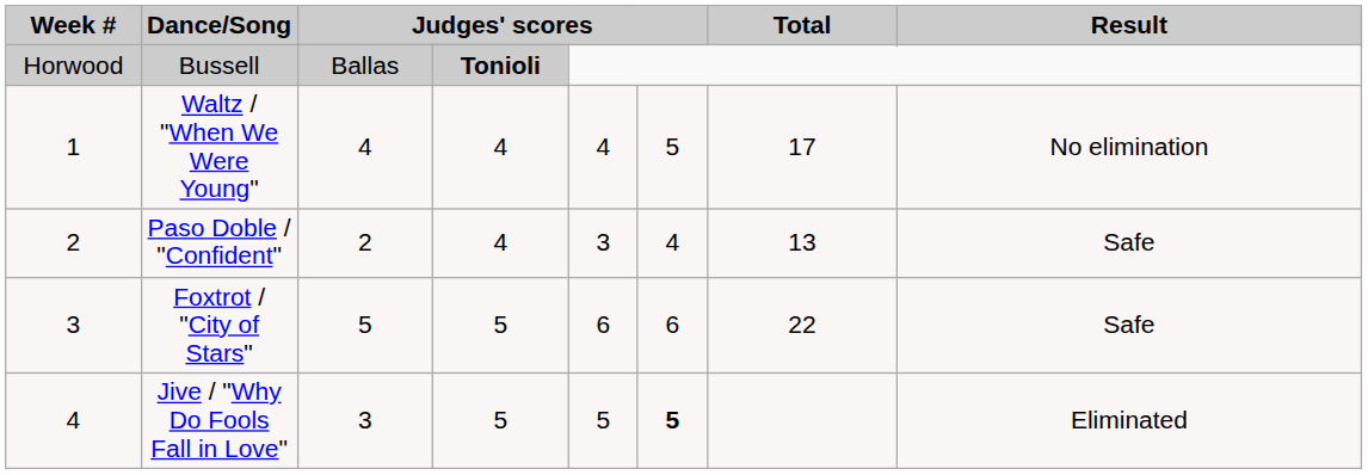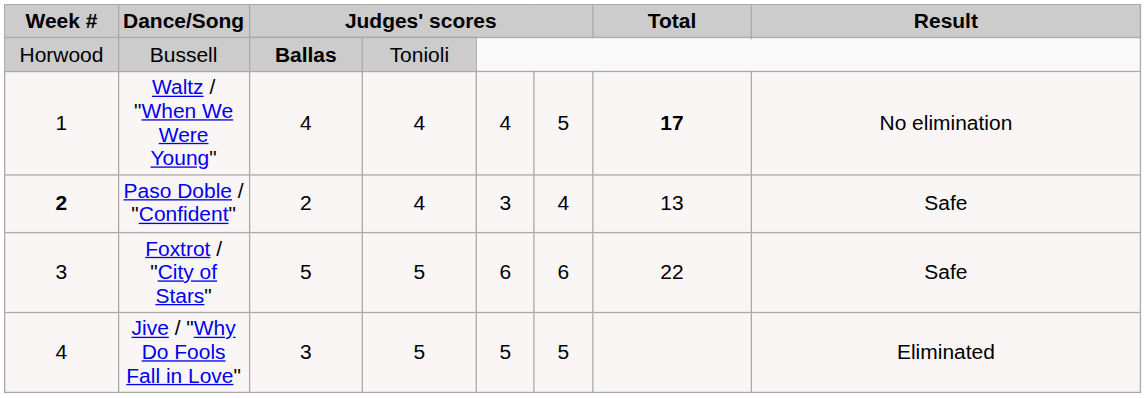Bussell | column 3: normal -> bold
Bussell | column 4: bold -> normal
Waltz / "When We Were Young" | Total: normal -> bold
Paso Doble / "Confident" | Week #: normal -> bold
Jive / "Why Do Fools Fall in Love" | column 6: bold -> normal
